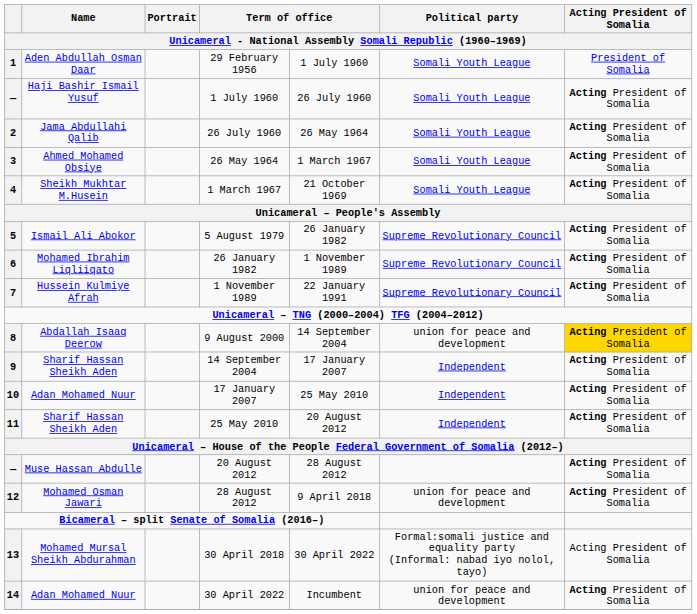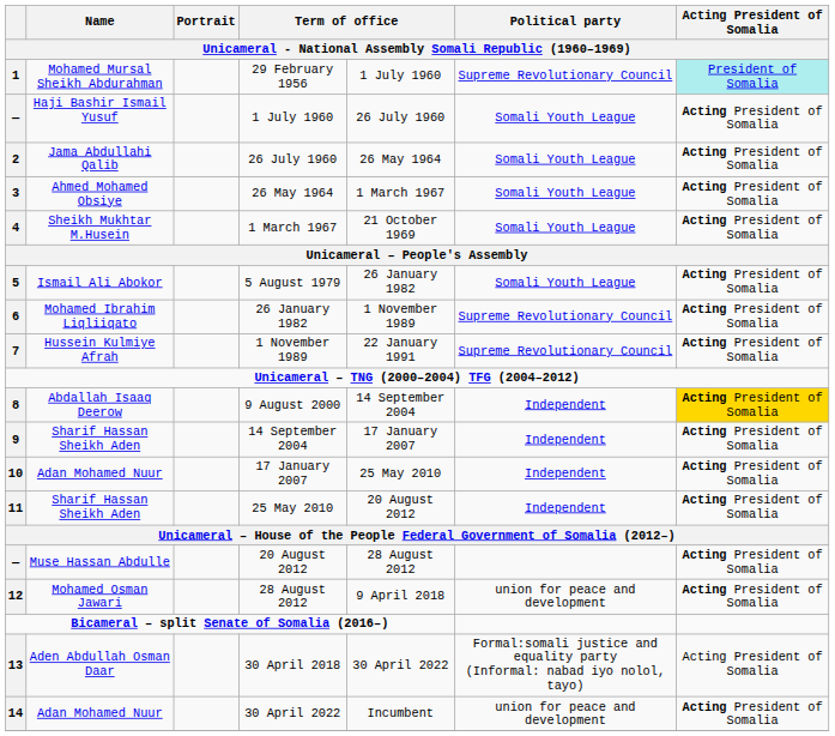29 February 1956 | Name: Aden Abdullah Osman Daar -> Mohamed Mursal Sheikh Abdurahman
29 February 1956 | Political party: Somali Youth League -> Supreme Revolutionary Council
29 February 1956 | Acting President of Somalia: no background -> paleturquoise background
5 August 1979 | Political party: Supreme Revolutionary Council -> Somali Youth League
9 August 2000 | Political party: union for peace and development -> Independent
30 April 2018 | Name: Mohamed Mursal Sheikh Abdurahman -> Aden Abdullah Osman Daar
